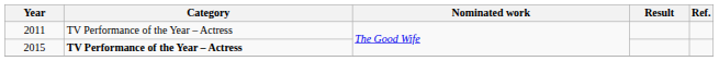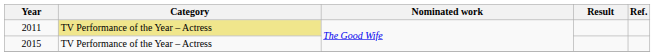2011 | Category: no background -> khaki background
2015 | Category: bold -> normal
